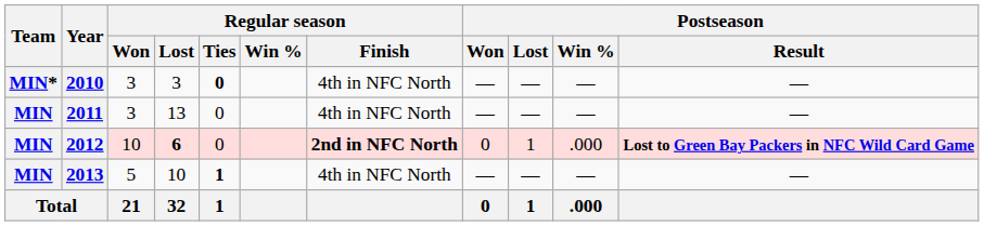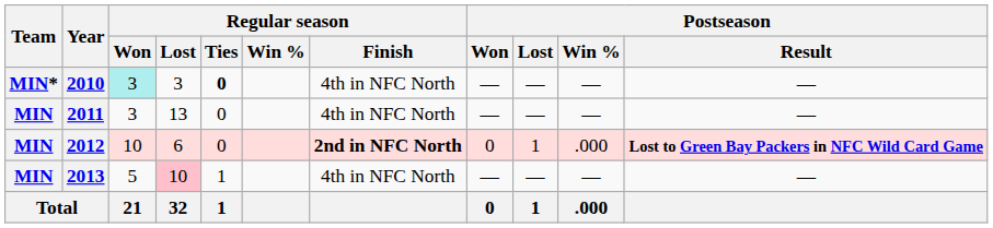2010 | Regular season / Won: no background -> paleturquoise background
2012 | Regular season / Lost: bold -> normal
2013 | Regular season / Lost: no background -> pink background
2013 | Regular season / Ties: bold -> normal
